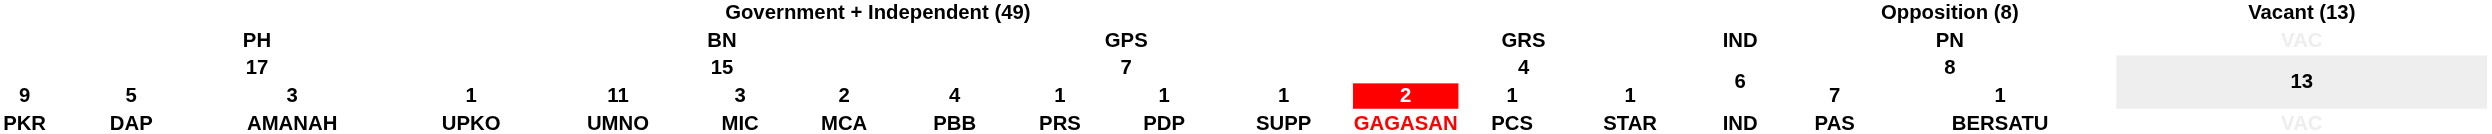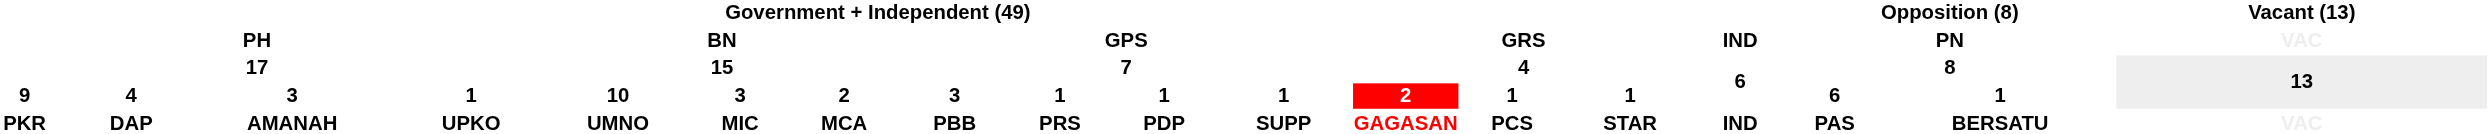9 | column 2: 5 -> 4
9 | column 5: 11 -> 10
9 | column 8: 4 -> 3
9 | column 16: 7 -> 6
